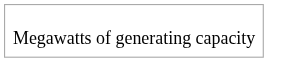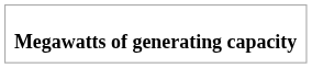row 1 | column 1: normal -> bold
